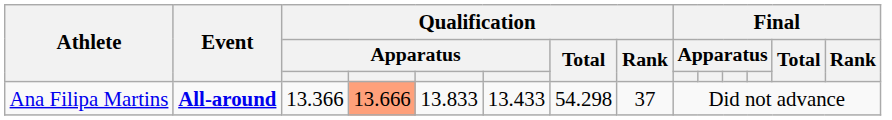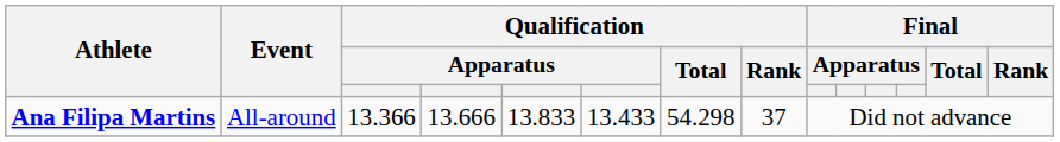row 4 | Athlete: normal -> bold
row 4 | Event: bold -> normal
row 4 | column 4: lightsalmon background -> no background
